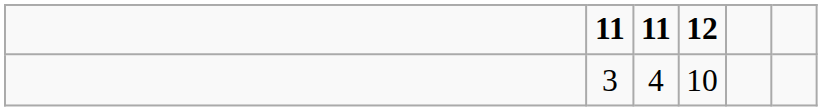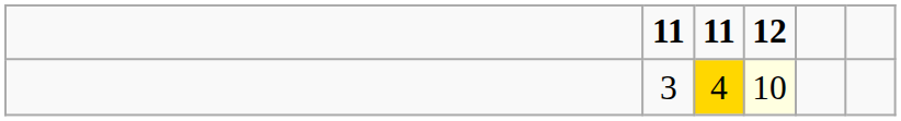row 2 | column 3: no background -> gold background
row 2 | 12: no background -> lightyellow background
